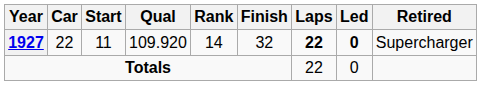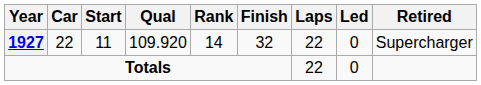1927 | Laps: bold -> normal
1927 | Led: bold -> normal
